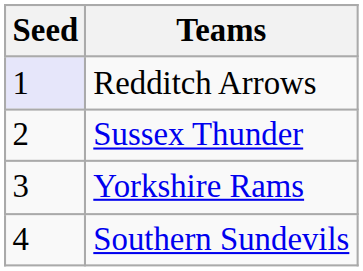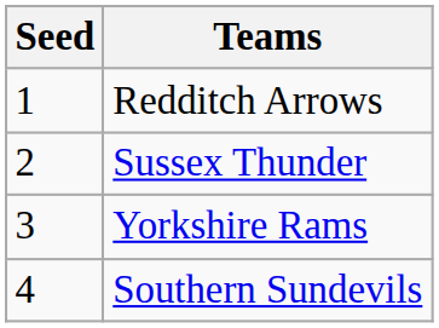Redditch Arrows | Seed: lavender background -> no background
